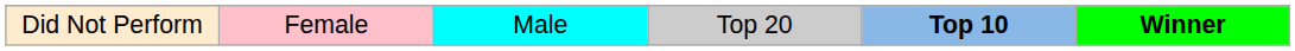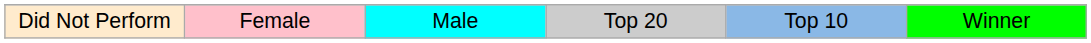Did Not Perform | column 5: bold -> normal
Did Not Perform | column 6: bold -> normal
